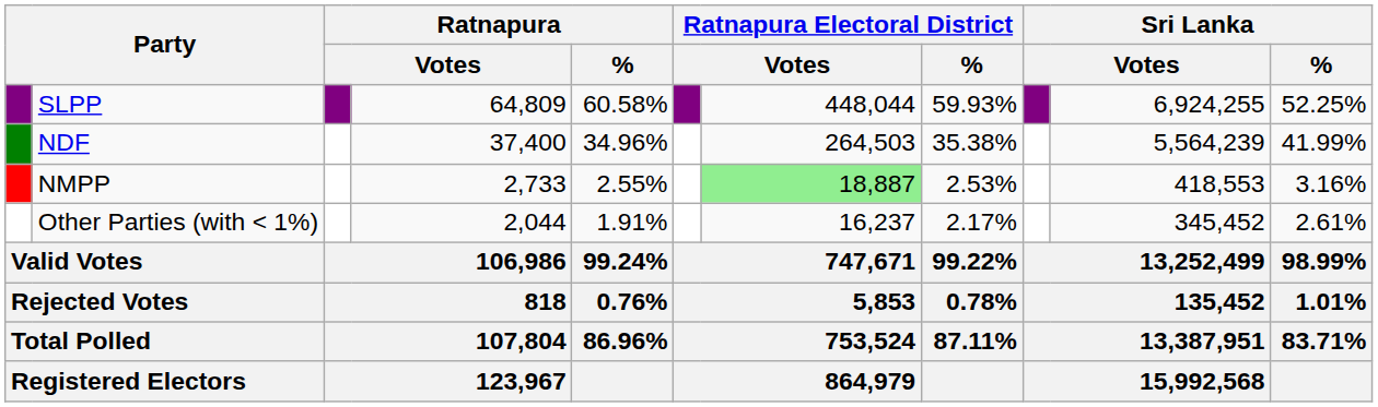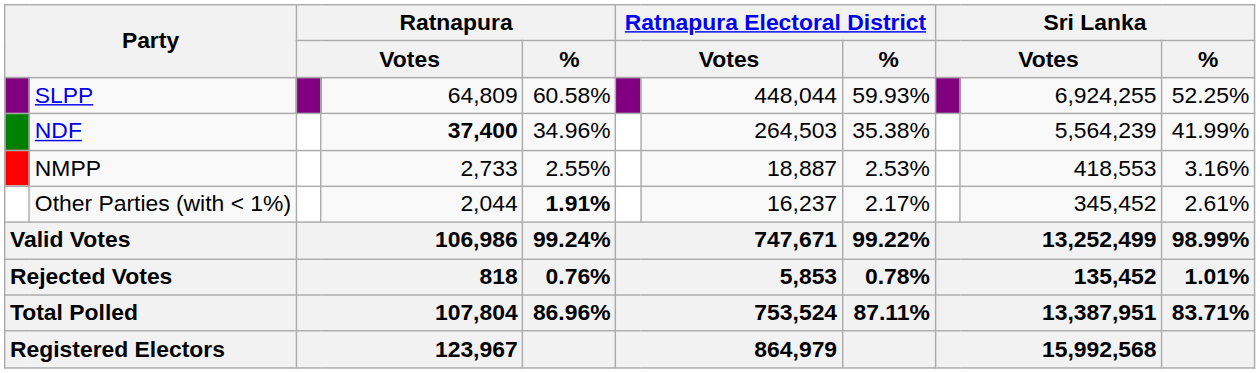NDF | column 4: normal -> bold
NMPP | column 7: lightgreen background -> no background
Other Parties (with < 1%) | Ratnapura / %: normal -> bold
